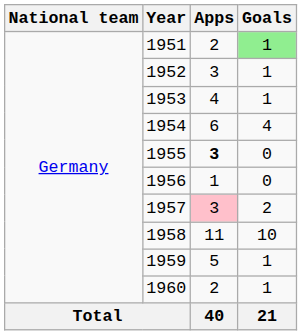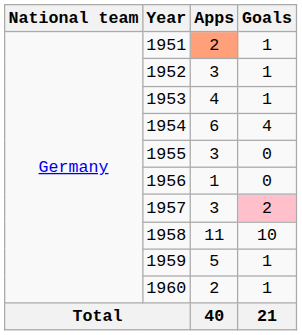1951 | Apps: no background -> lightsalmon background
1951 | Goals: lightgreen background -> no background
1955 | Apps: bold -> normal
1957 | Apps: pink background -> no background
1957 | Goals: no background -> pink background
